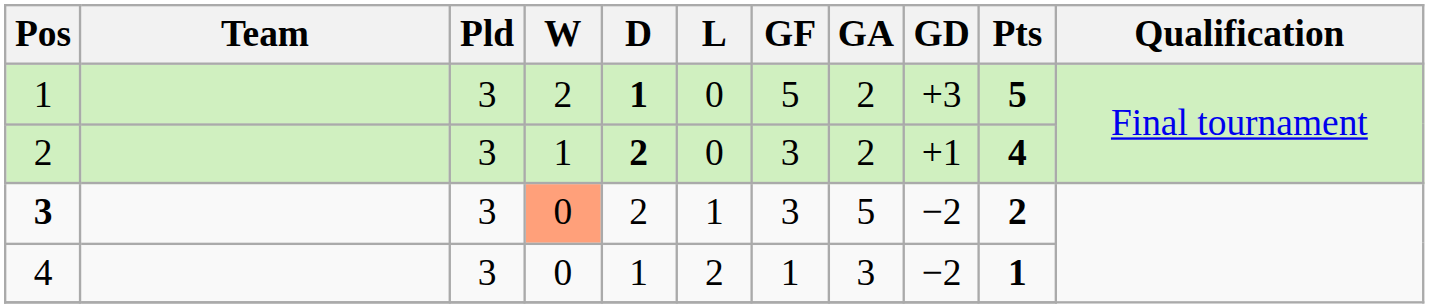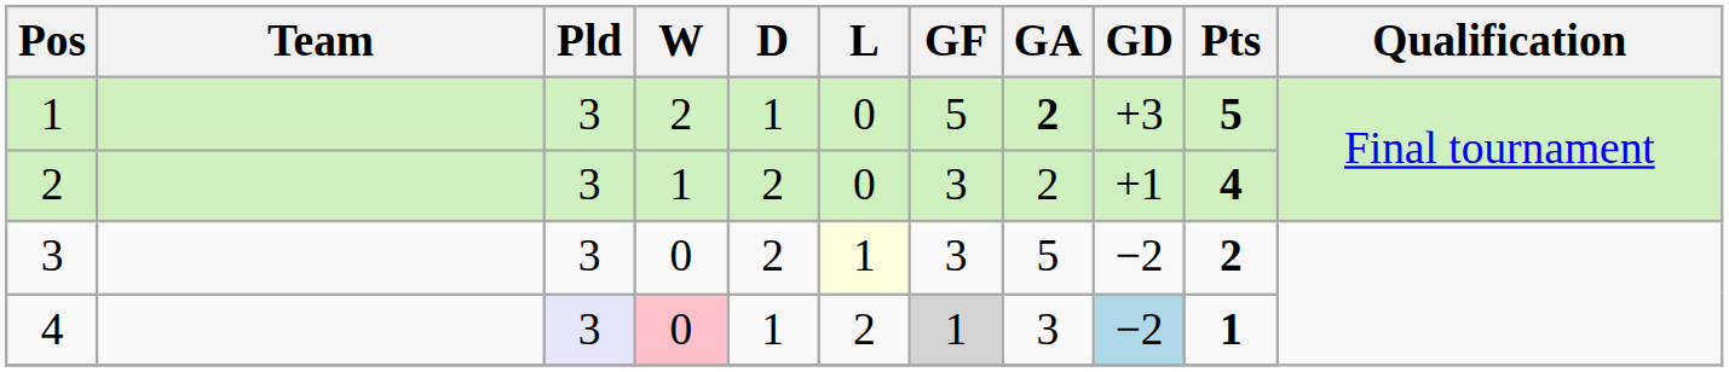row 2 | D: bold -> normal
row 2 | GA: normal -> bold
row 3 | D: bold -> normal
row 4 | Pos: bold -> normal
row 4 | W: lightsalmon background -> no background
row 4 | L: no background -> lightyellow background
row 5 | Pld: no background -> lavender background
row 5 | W: no background -> pink background
row 5 | GF: no background -> lightgrey background
row 5 | GD: no background -> lightblue background
